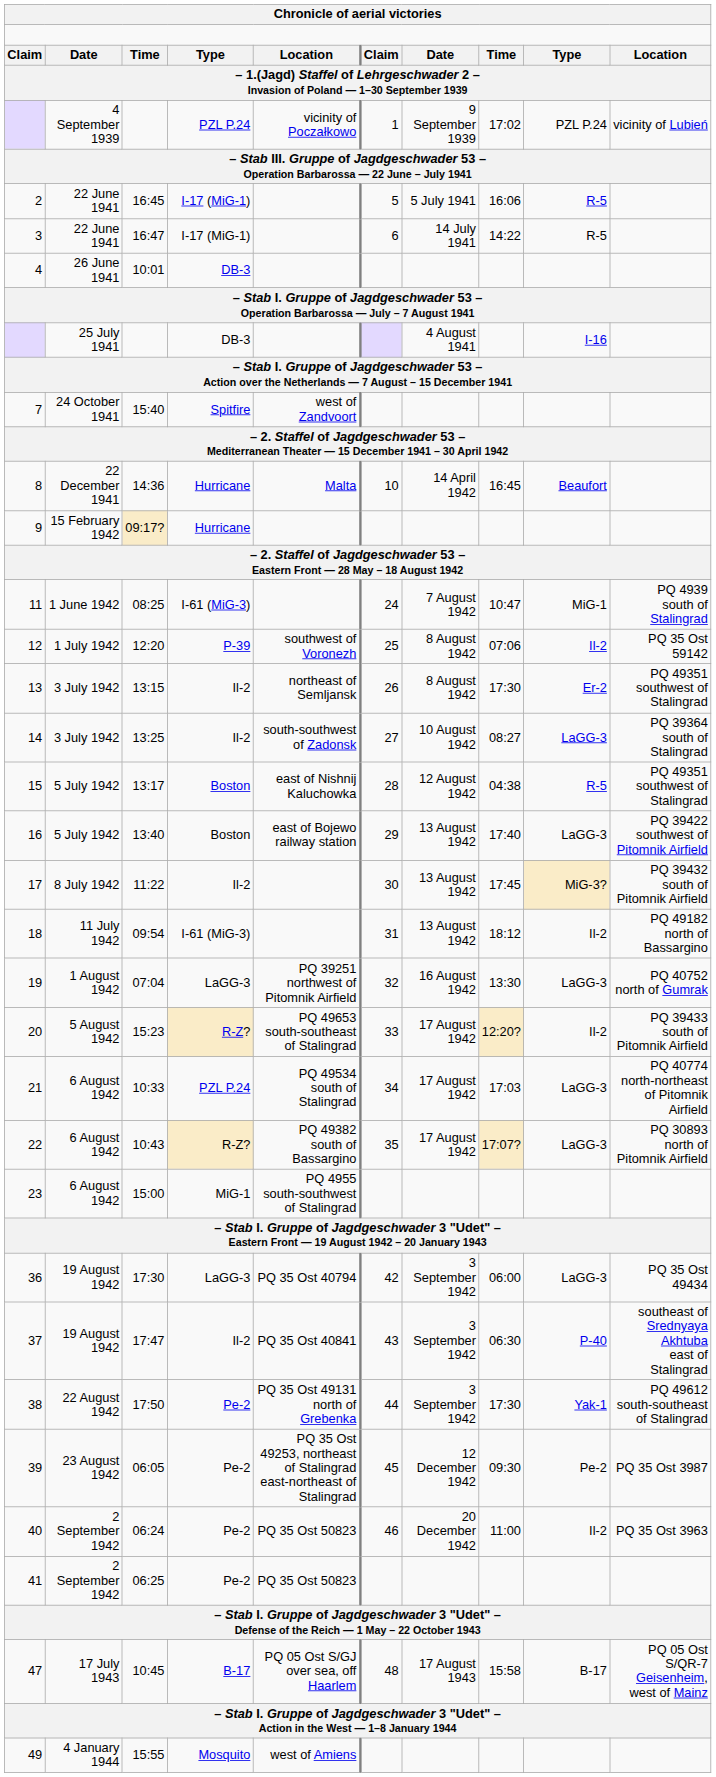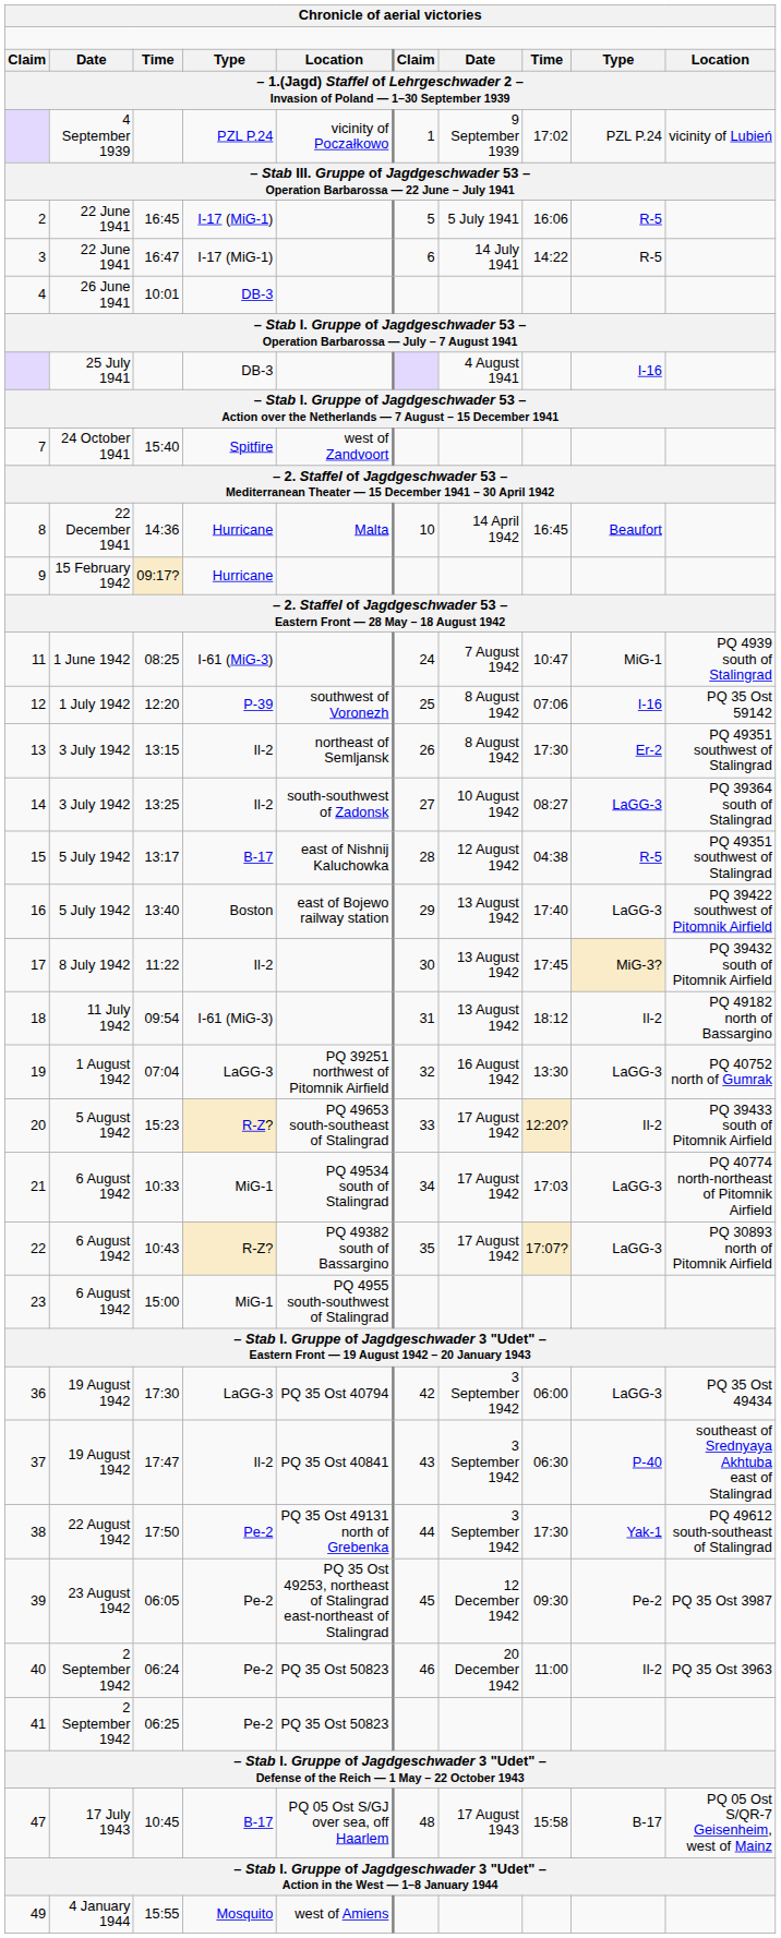12 | column 9: Il-2 -> I-16
15 | column 4: Boston -> B-17
21 | column 4: PZL P.24 -> MiG-1
